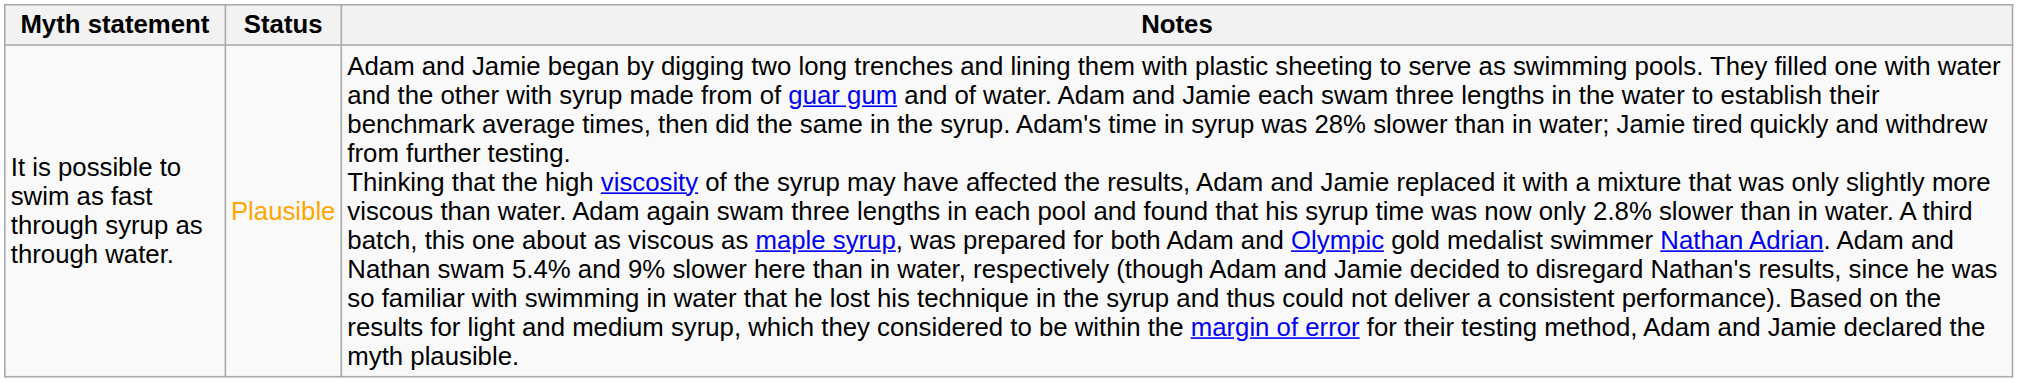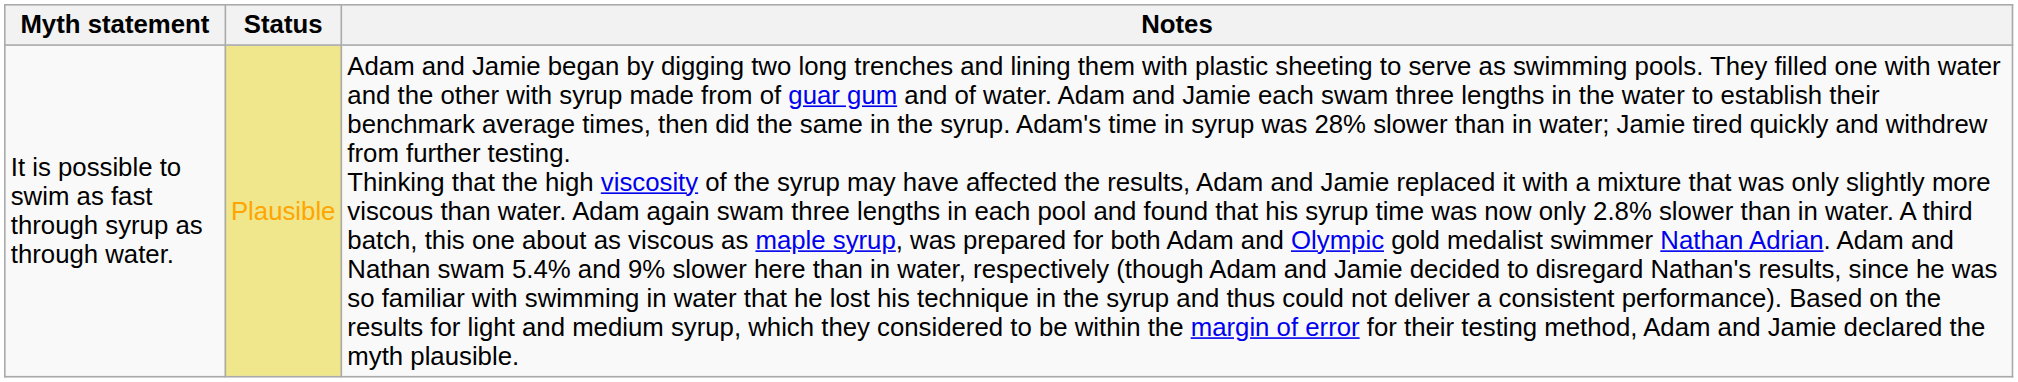row 2 | Status: no background -> khaki background
